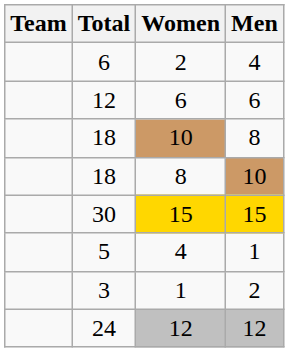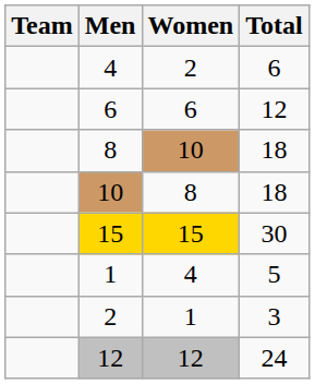columns swapped: Men <-> Total
